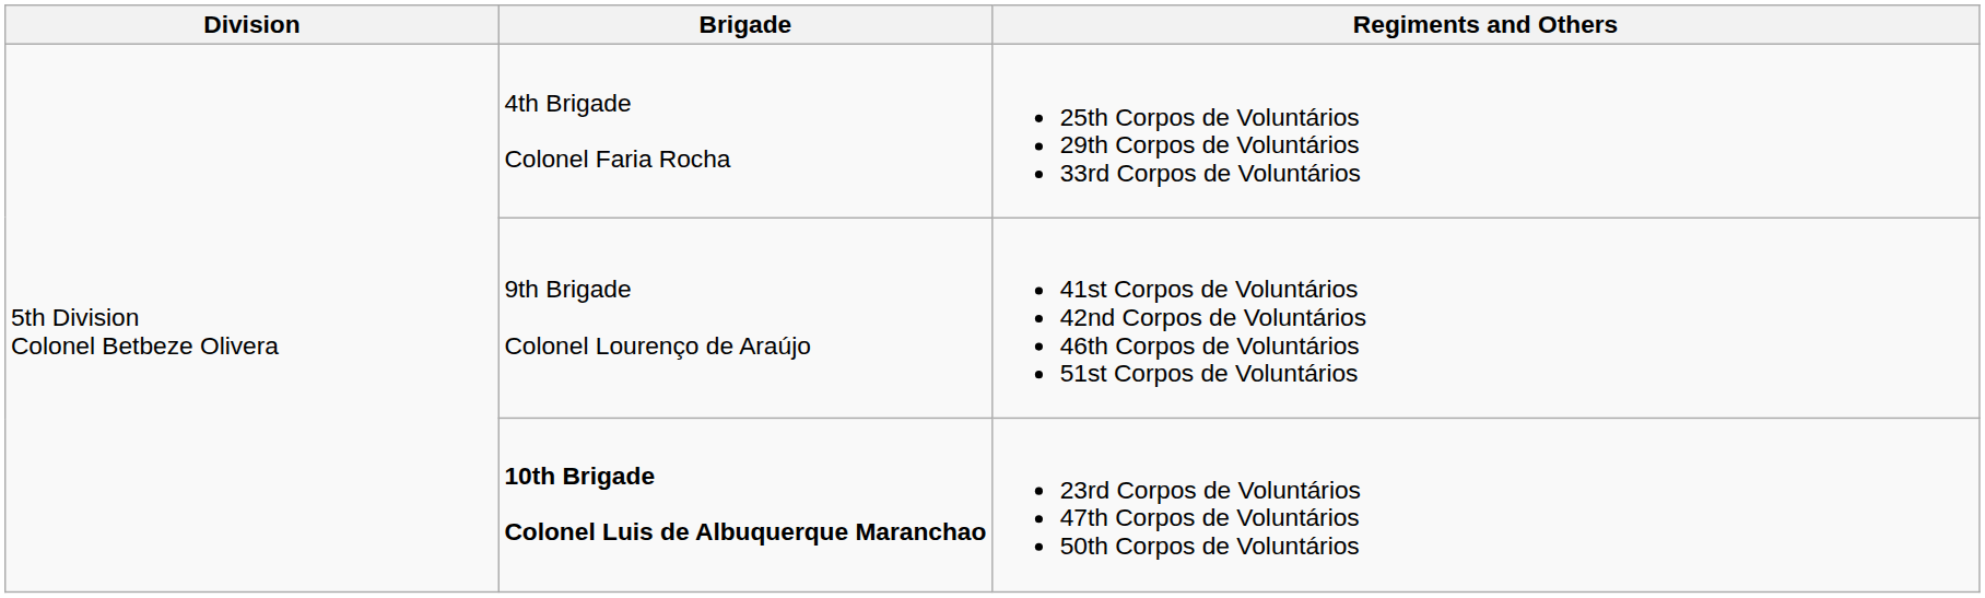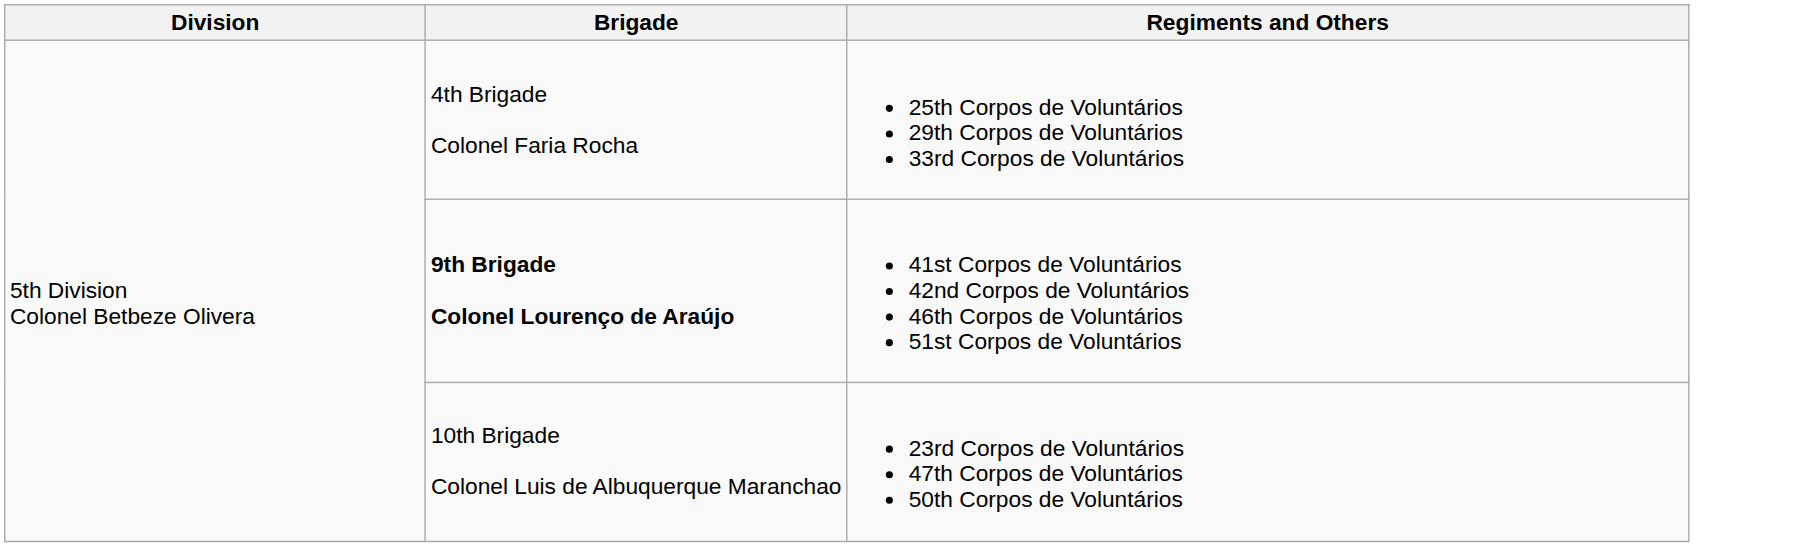9th Brigade Colonel Lourenço de Araújo | Brigade: normal -> bold
10th Brigade Colonel Luis de Albuquerque Maranchao | Brigade: bold -> normal
